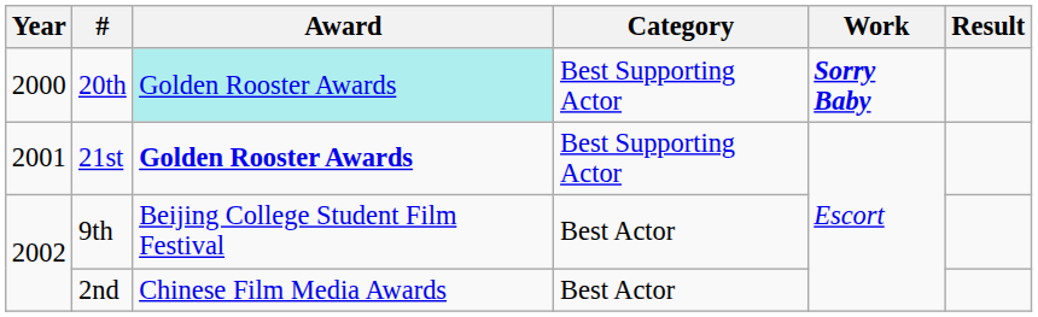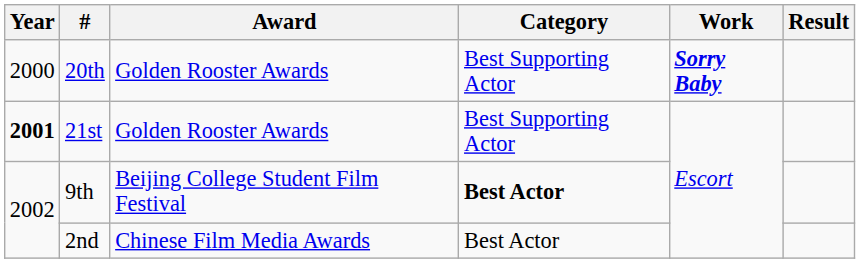20th | Award: paleturquoise background -> no background
21st | Year: normal -> bold
21st | Award: bold -> normal
9th | Category: normal -> bold
